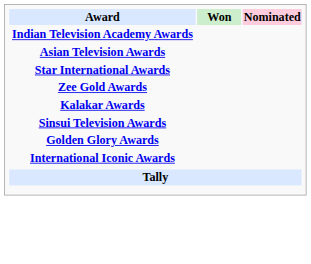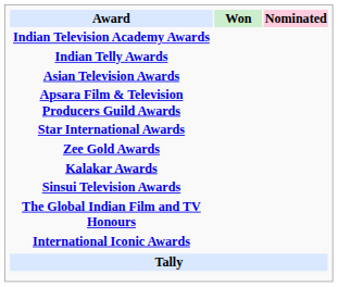+ row: Indian Telly Awards
+ row: Apsara Film & Television Producers Guild Awards
+ row: The Global Indian Film and TV Honours
- row: Golden Glory Awards
